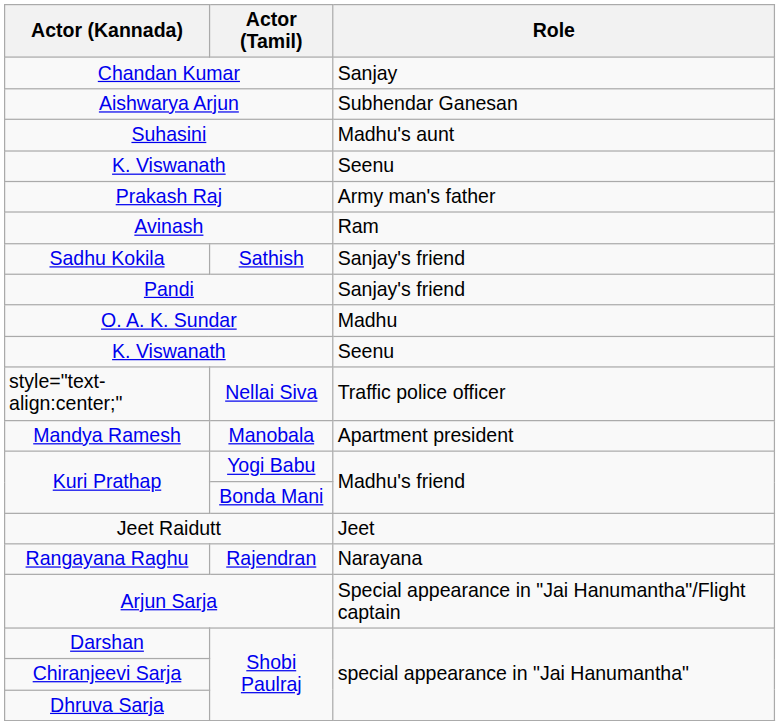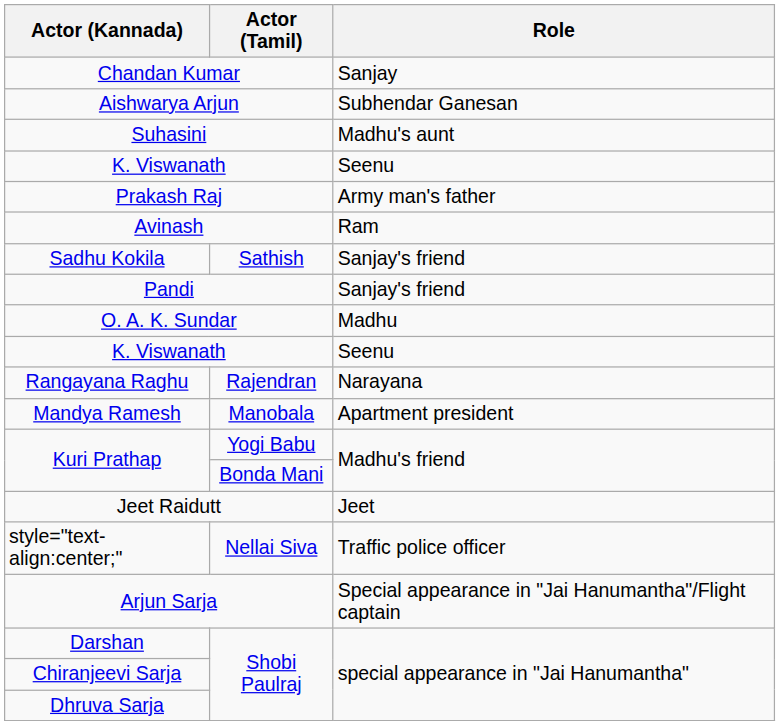rows swapped: Rangayana Raghu <-> style="text-align:center;"
